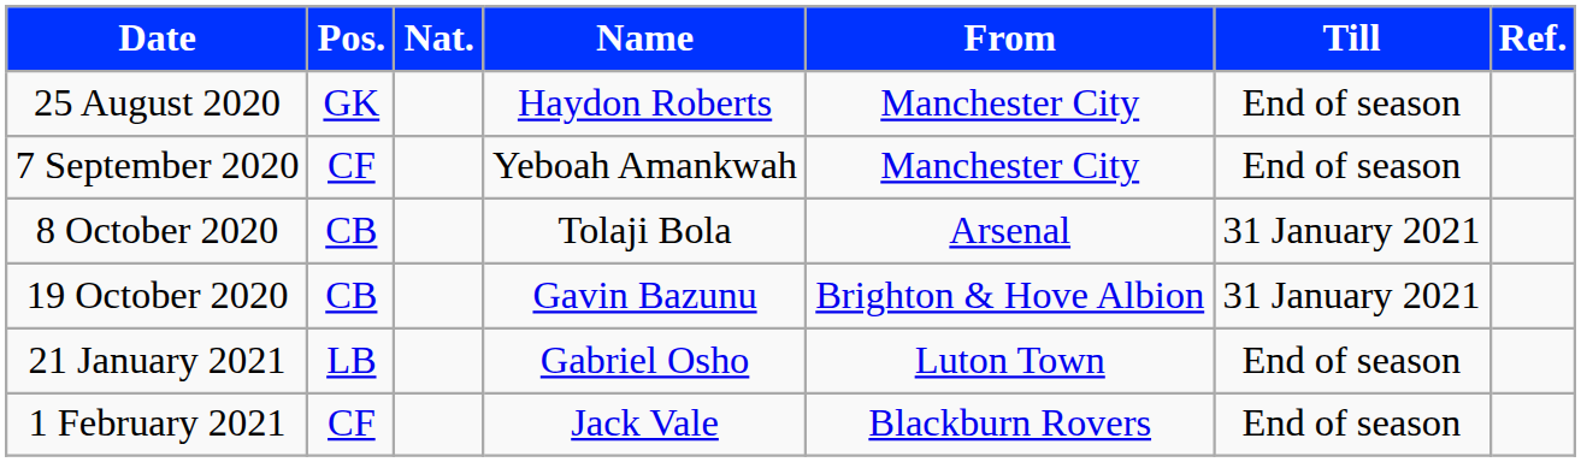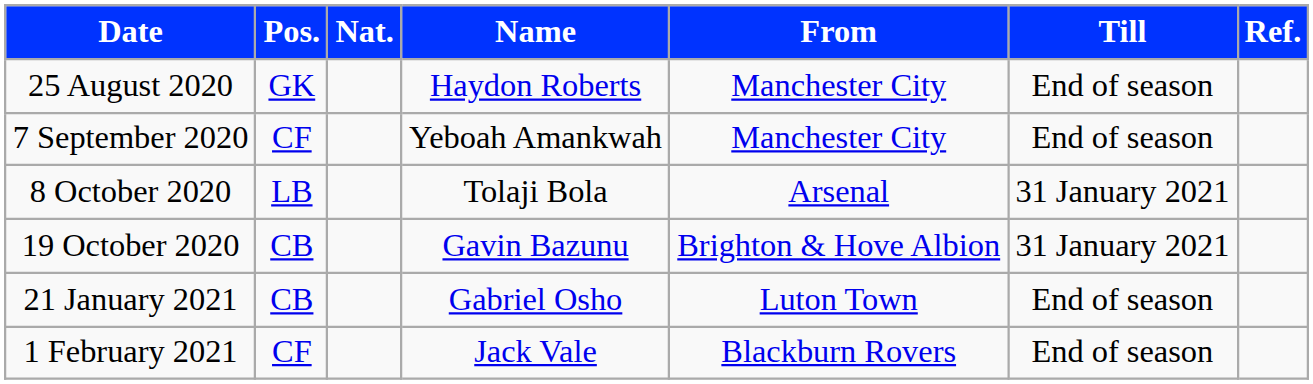8 October 2020 | Pos.: CB -> LB
21 January 2021 | Pos.: LB -> CB
